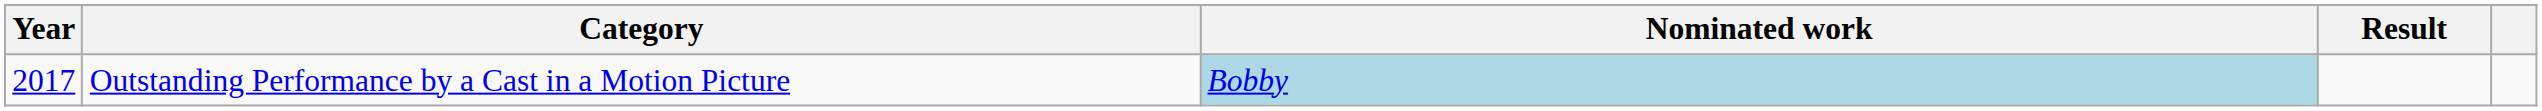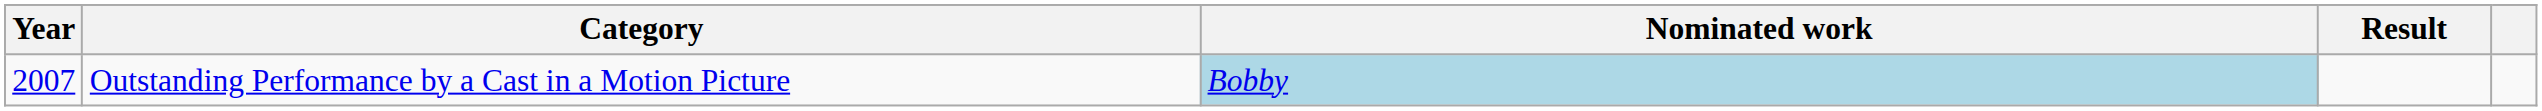Outstanding Performance by a Cast in a Motion Picture | Year: 2017 -> 2007
